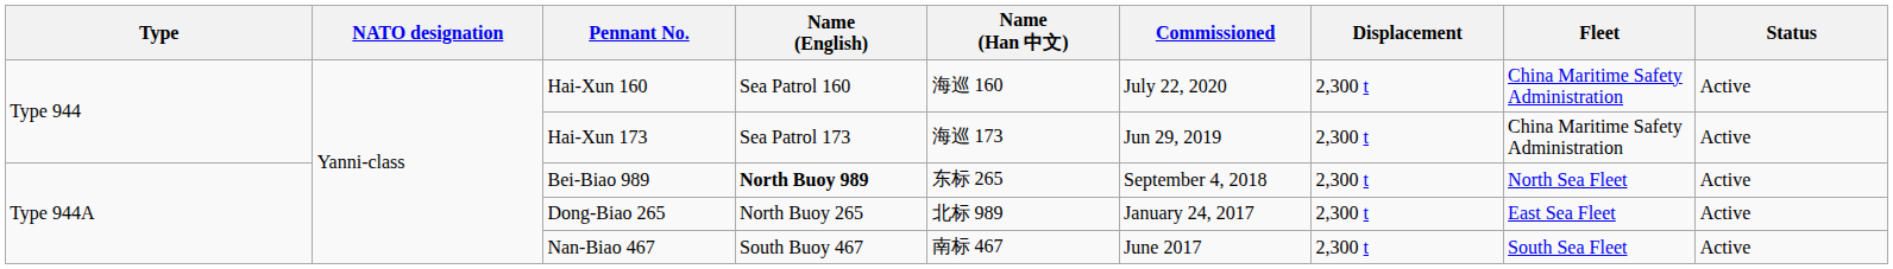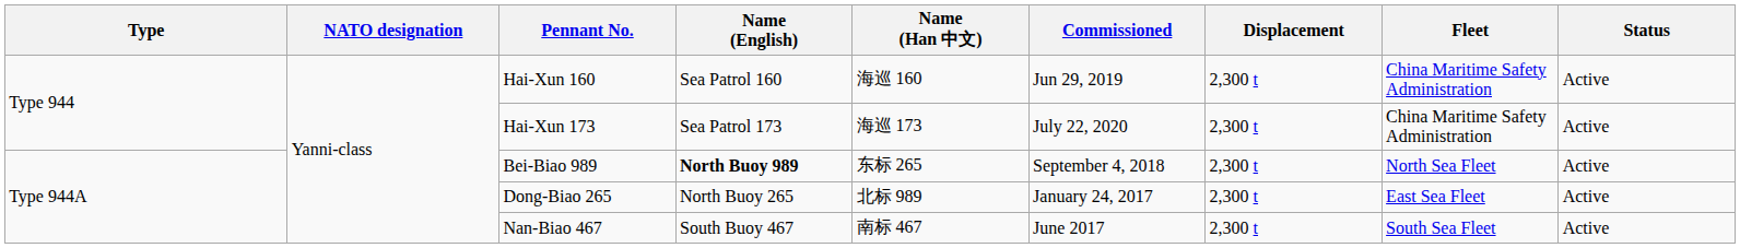Hai-Xun 160 | Commissioned: July 22, 2020 -> Jun 29, 2019
Hai-Xun 173 | Commissioned: Jun 29, 2019 -> July 22, 2020
